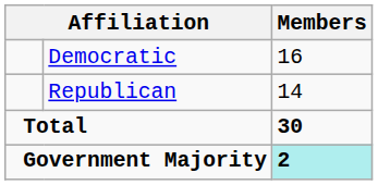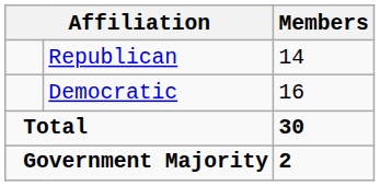rows swapped: Democratic <-> Republican
Government Majority | Members: paleturquoise background -> no background
